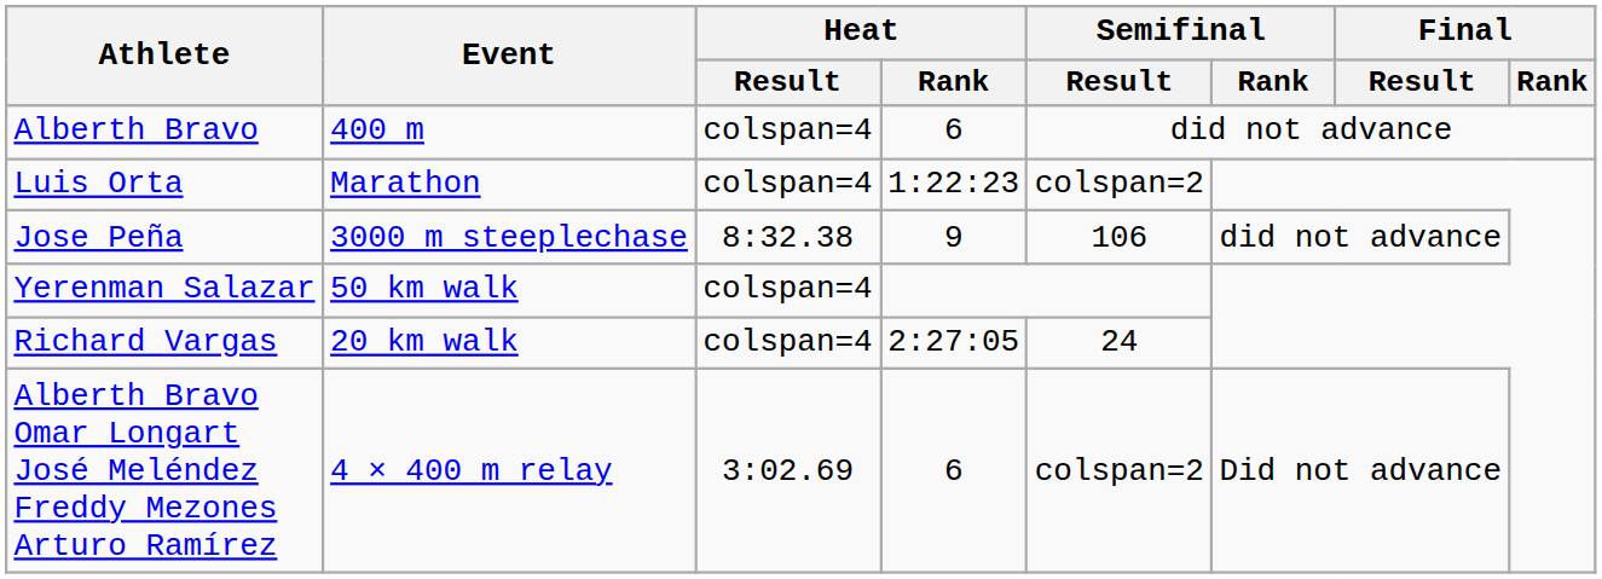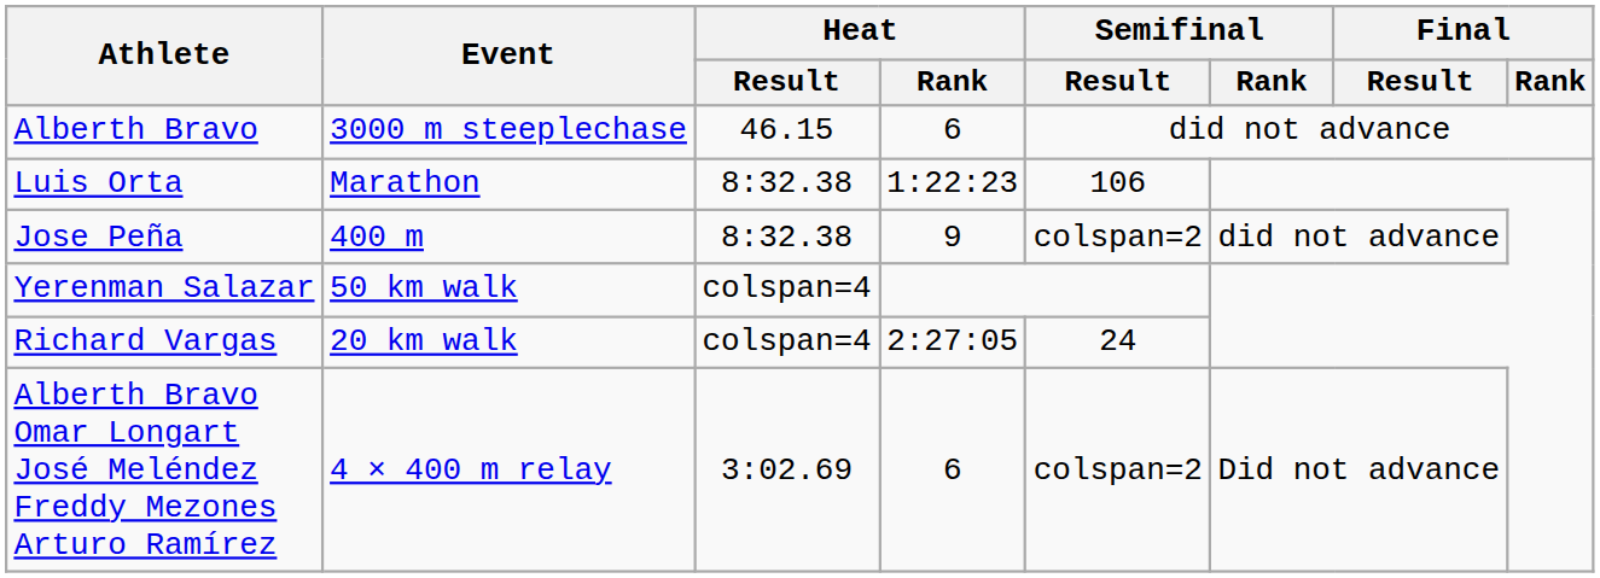Alberth Bravo | Event: 400 m -> 3000 m steeplechase
Alberth Bravo | Heat / Result: colspan=4 -> 46.15
Luis Orta | Heat / Result: colspan=4 -> 8:32.38
Luis Orta | Semifinal / Result: colspan=2 -> 106
Jose Peña | Event: 3000 m steeplechase -> 400 m
Jose Peña | Semifinal / Result: 106 -> colspan=2
